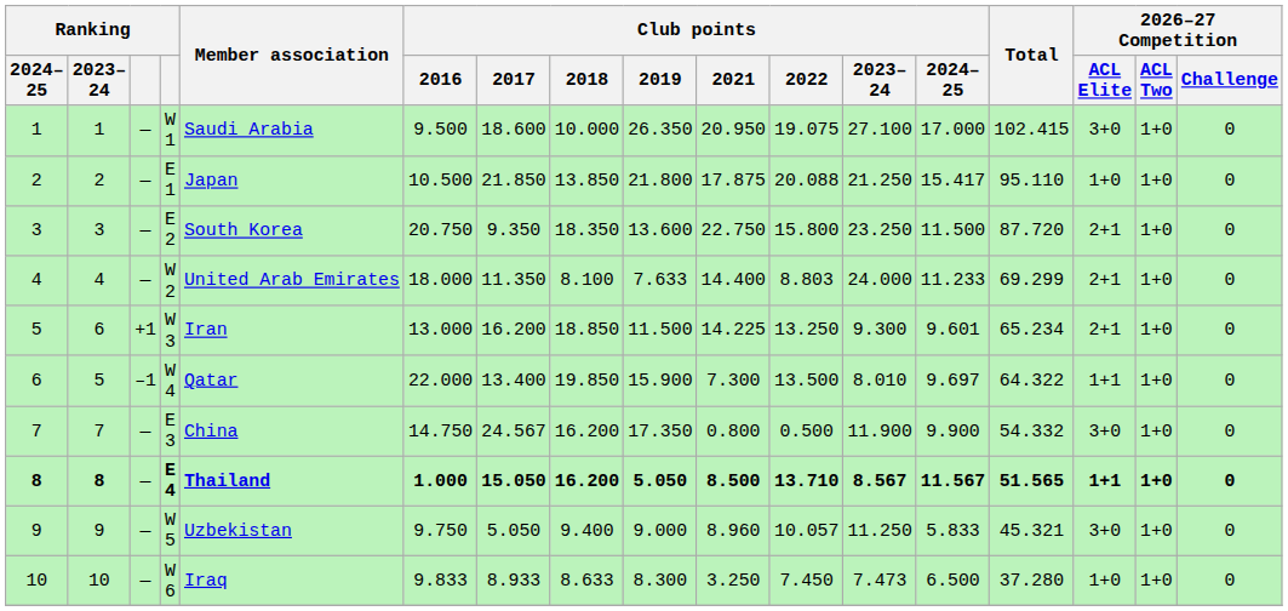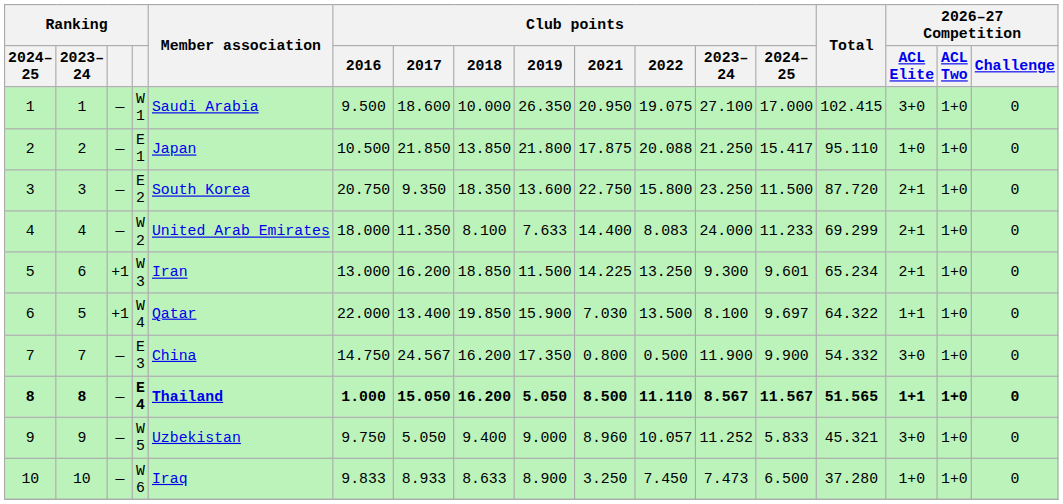row 6 | Club points / 2022: 8.803 -> 8.083
row 8 | column 3: –1 -> +1
row 8 | Club points / 2021: 7.300 -> 7.030
row 8 | Club points / 2023–24: 8.010 -> 8.100
row 10 | Club points / 2022: 13.710 -> 11.110
row 11 | Club points / 2023–24: 11.250 -> 11.252
row 12 | Club points / 2019: 8.300 -> 8.900
